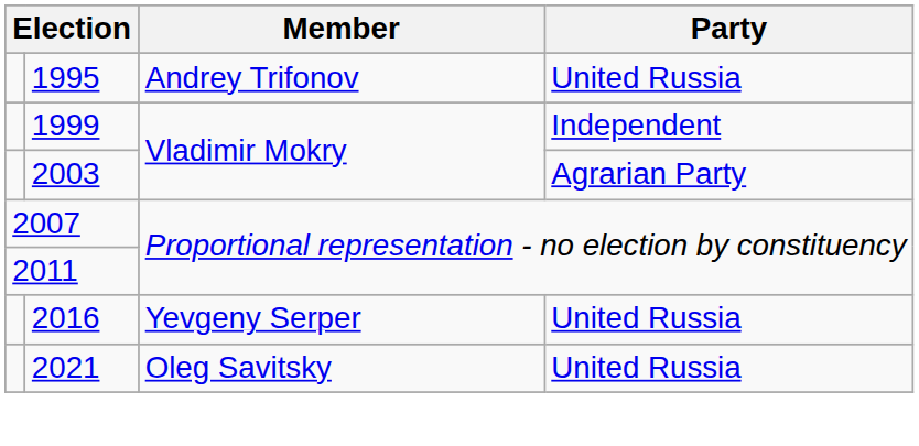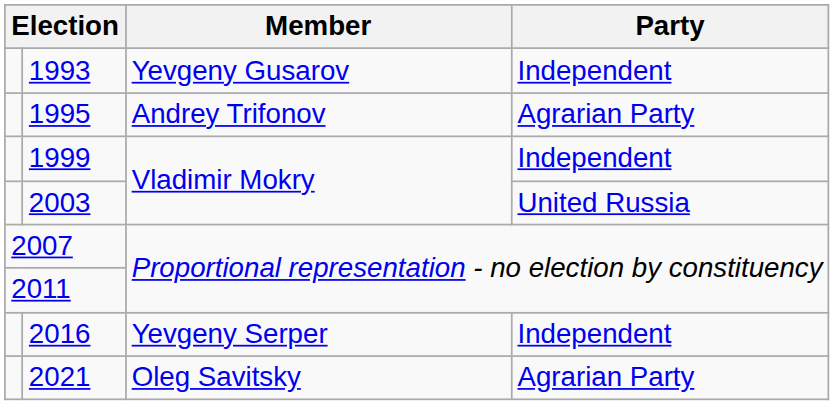+ row: 1993 | Yevgeny Gusarov | Independent
1995 | Party: United Russia -> Agrarian Party
2003 | Party: Agrarian Party -> United Russia
2016 | Party: United Russia -> Independent
2021 | Party: United Russia -> Agrarian Party
